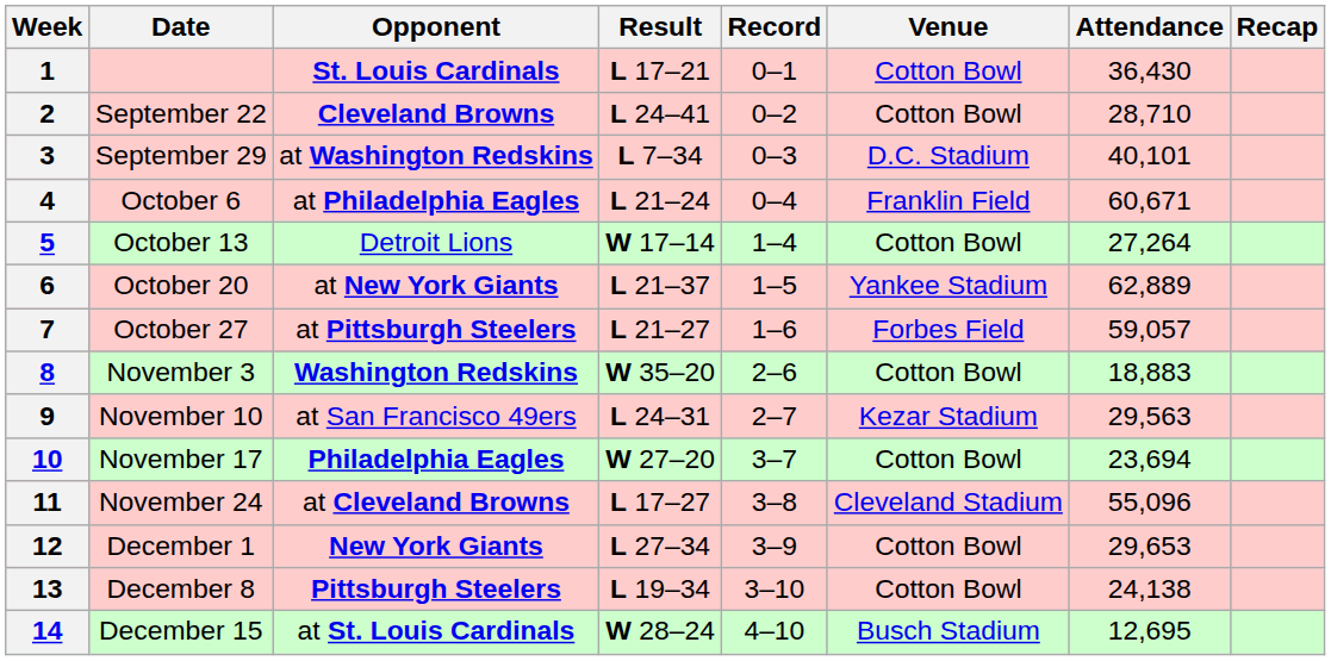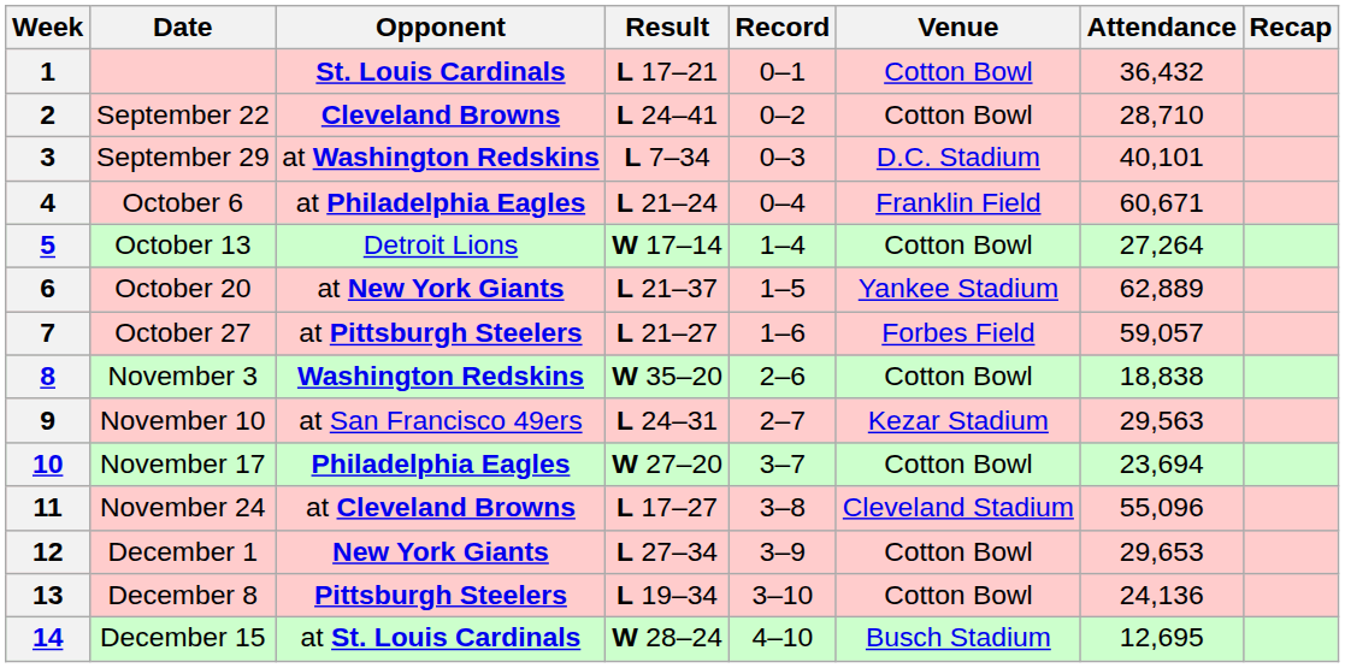1 | Attendance: 36,430 -> 36,432
8 | Attendance: 18,883 -> 18,838
13 | Attendance: 24,138 -> 24,136
